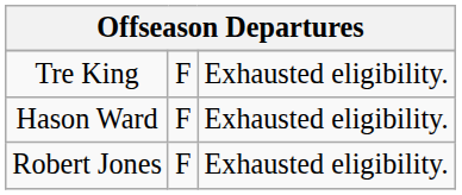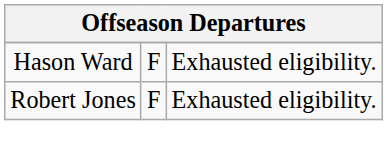- row: Tre King | F | Exhausted eligibility.
